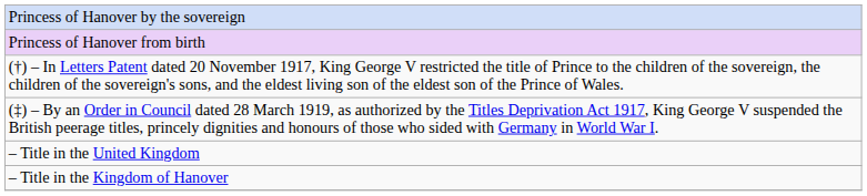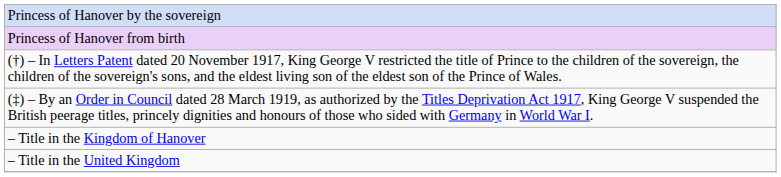row 5 | column 1: – Title in the United Kingdom -> – Title in the Kingdom of Hanover
row 6 | column 1: – Title in the Kingdom of Hanover -> – Title in the United Kingdom
